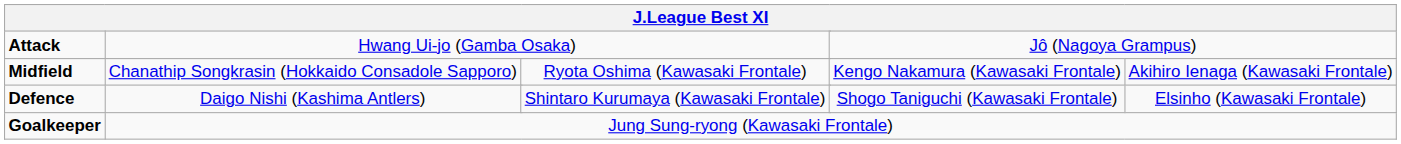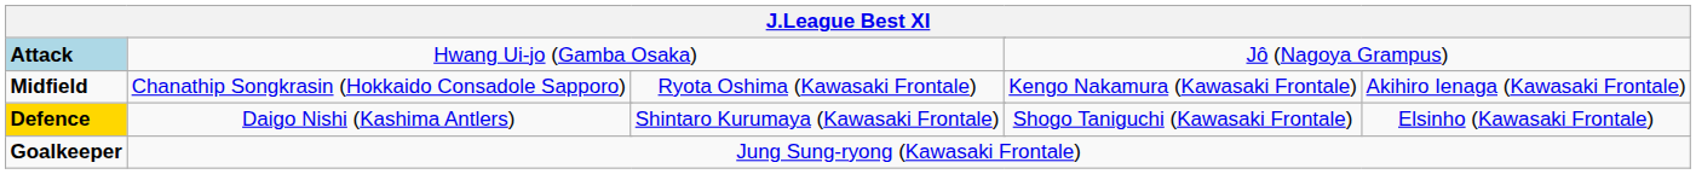Attack | column 1: no background -> lightblue background
Defence | column 1: no background -> gold background
